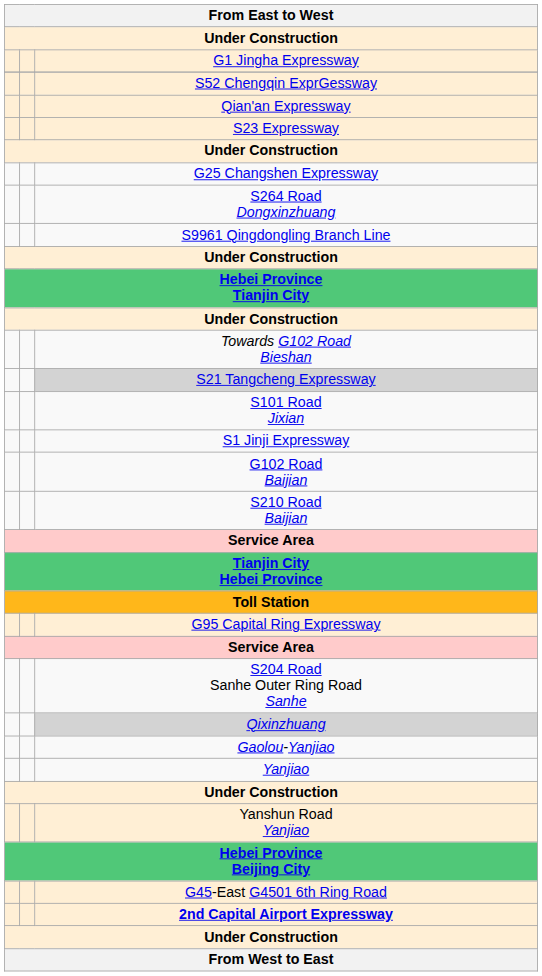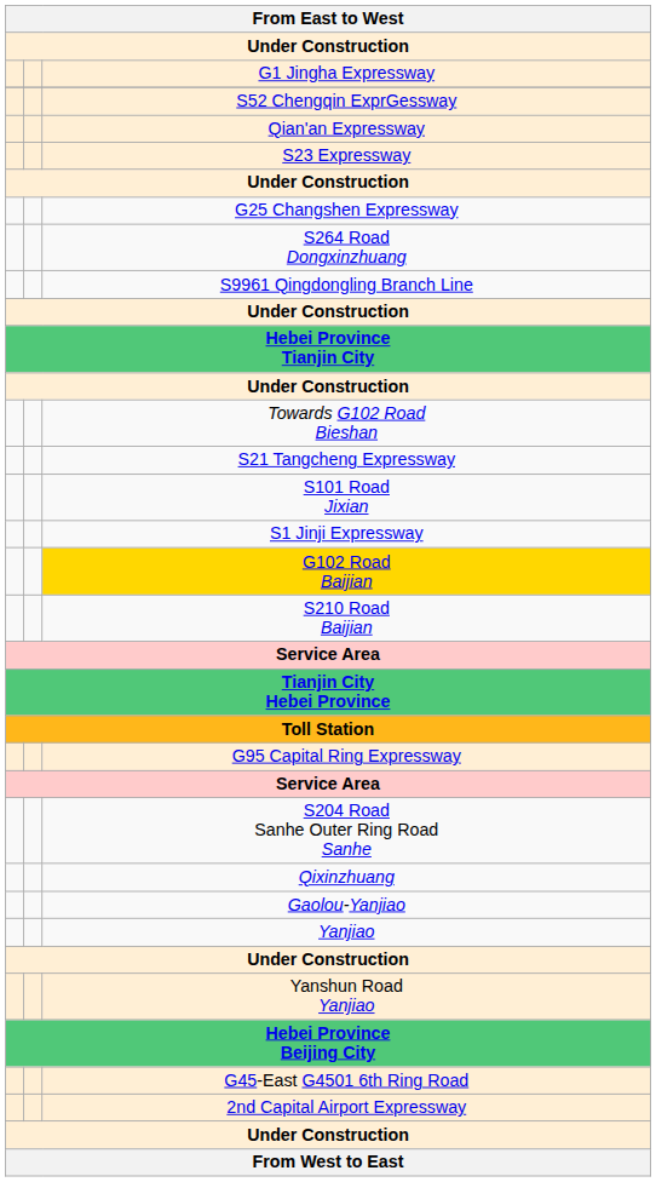S21 Tangcheng Expressway | column 3: lightgrey background -> no background
G102 Road Baijian | column 3: no background -> gold background
Qixinzhuang | column 3: lightgrey background -> no background
2nd Capital Airport Expressway | column 3: bold -> normal
